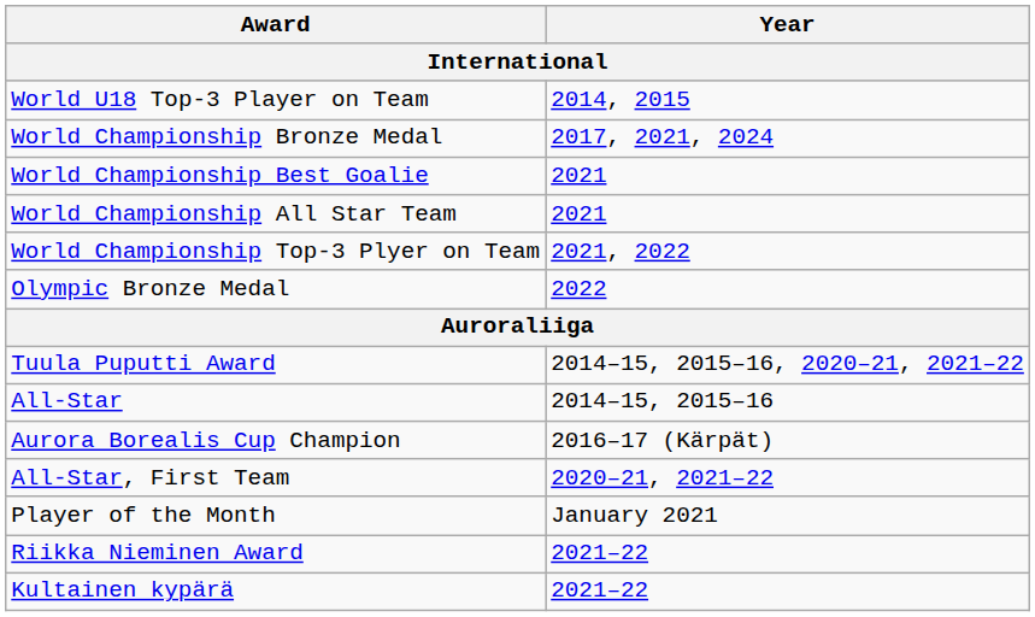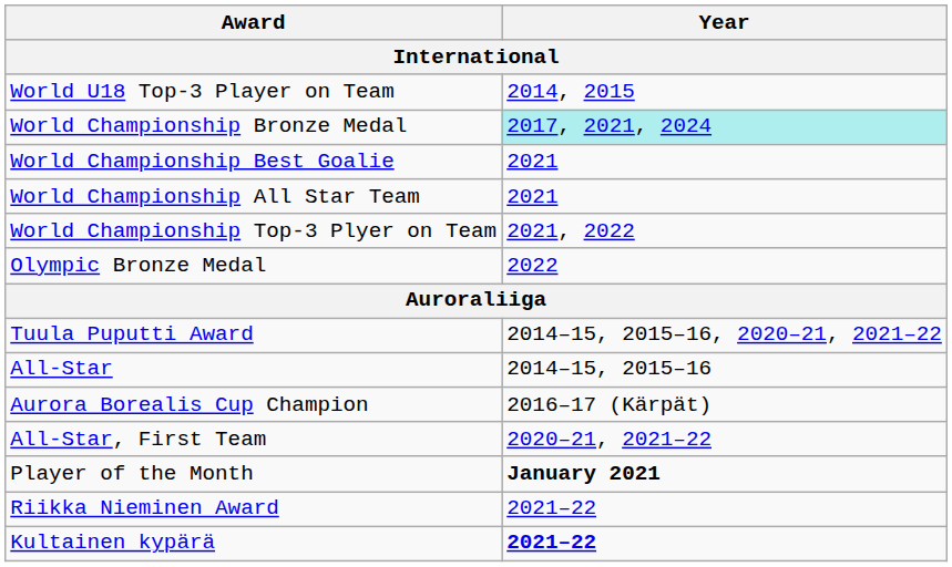World Championship Bronze Medal | Year: no background -> paleturquoise background
Player of the Month | Year: normal -> bold
Kultainen kypärä | Year: normal -> bold
